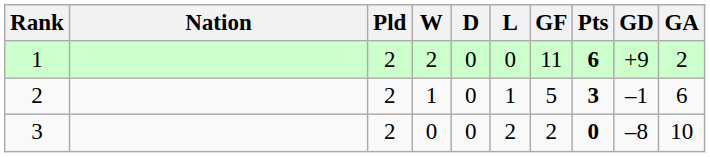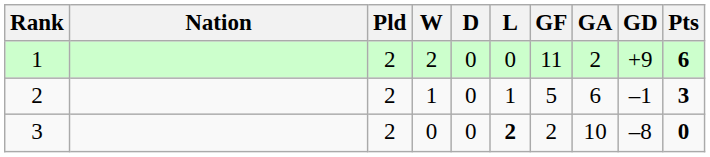columns swapped: GA <-> Pts
row 4 | L: normal -> bold
